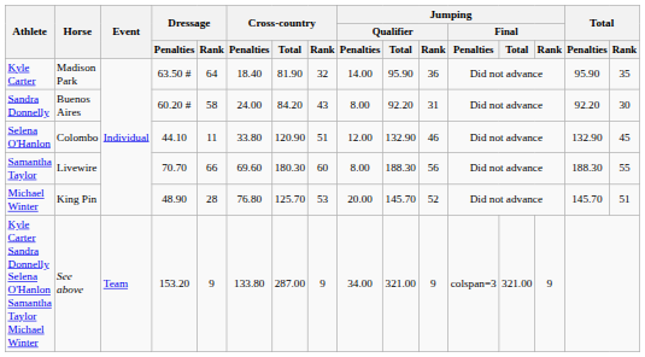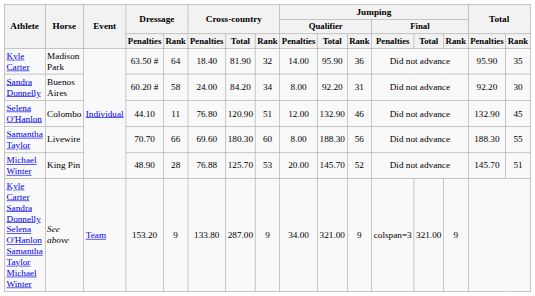Sandra Donnelly | Cross-country / Rank: 43 -> 34
Selena O'Hanlon | Cross-country / Penalties: 33.80 -> 76.80
Michael Winter | Cross-country / Penalties: 76.80 -> 76.88
